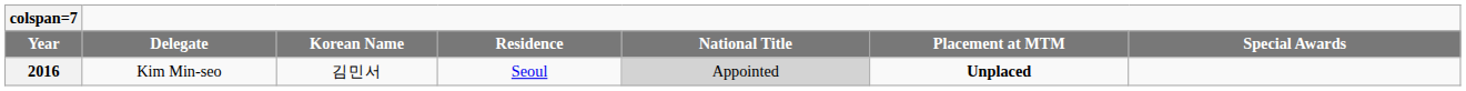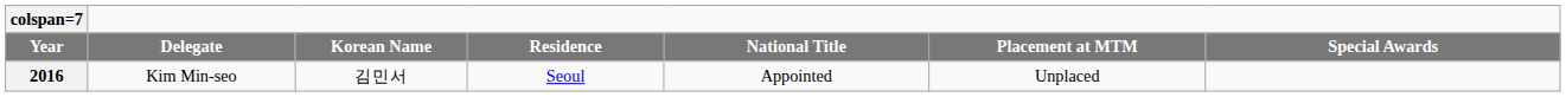2016 | National Title: lightgrey background -> no background
2016 | Placement at MTM: bold -> normal
